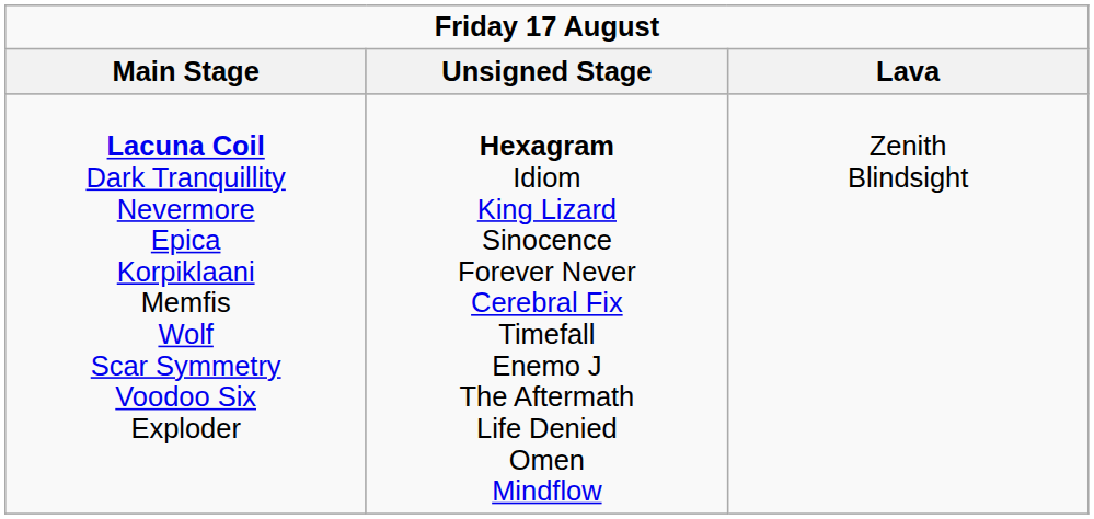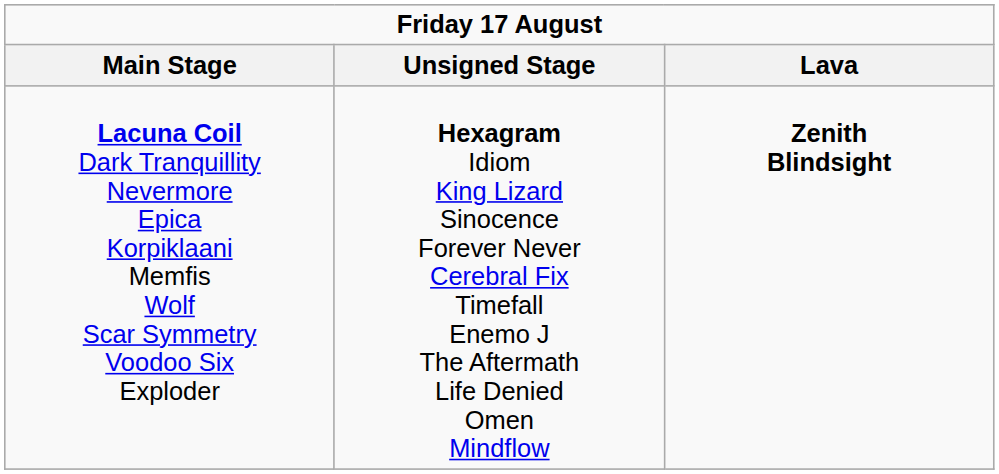row 3 | Lava: normal -> bold
